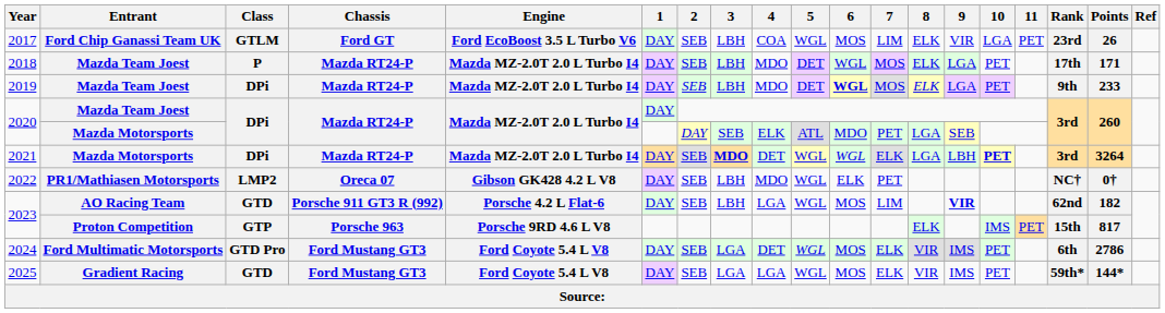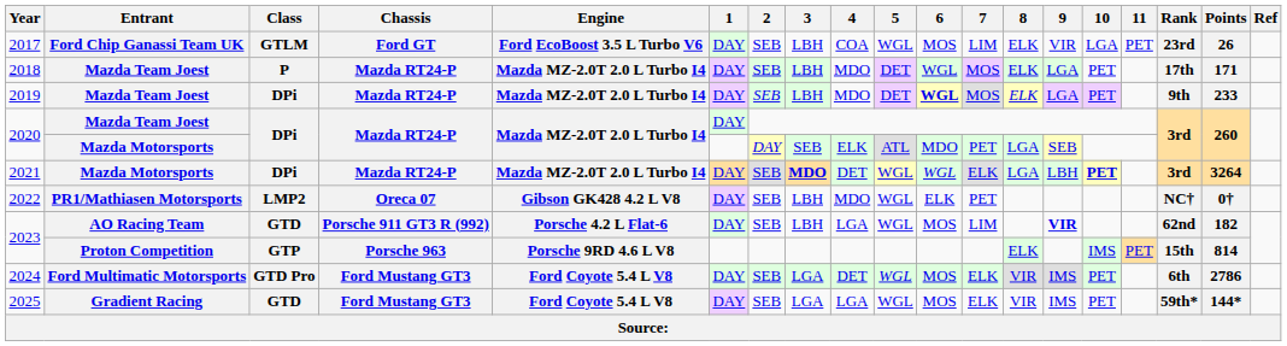2023 / Proton Competition | Points: 817 -> 814
